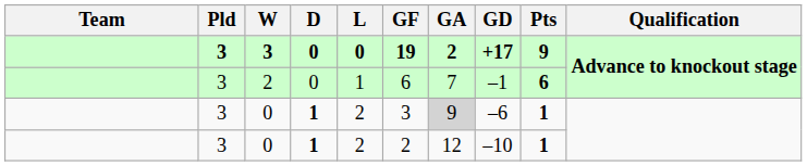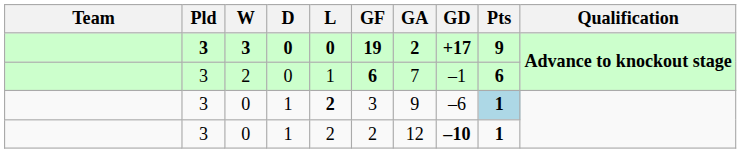row 3 | GF: normal -> bold
row 4 | D: bold -> normal
row 4 | L: normal -> bold
row 4 | GA: lightgrey background -> no background
row 4 | Pts: no background -> lightblue background
row 5 | D: bold -> normal
row 5 | GD: normal -> bold
